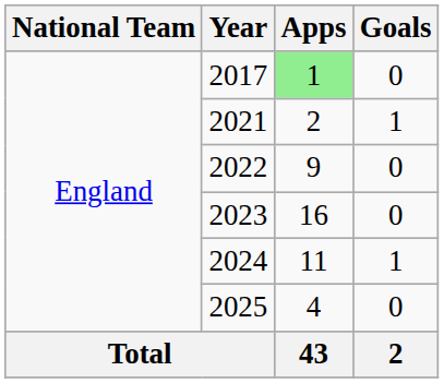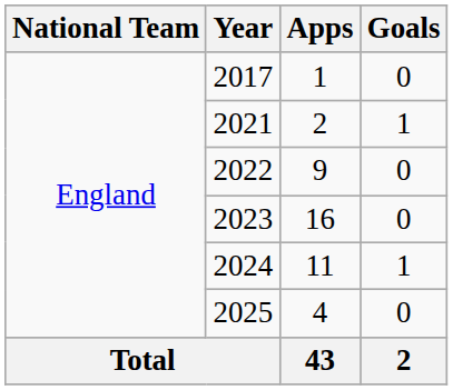2017 | Apps: lightgreen background -> no background
